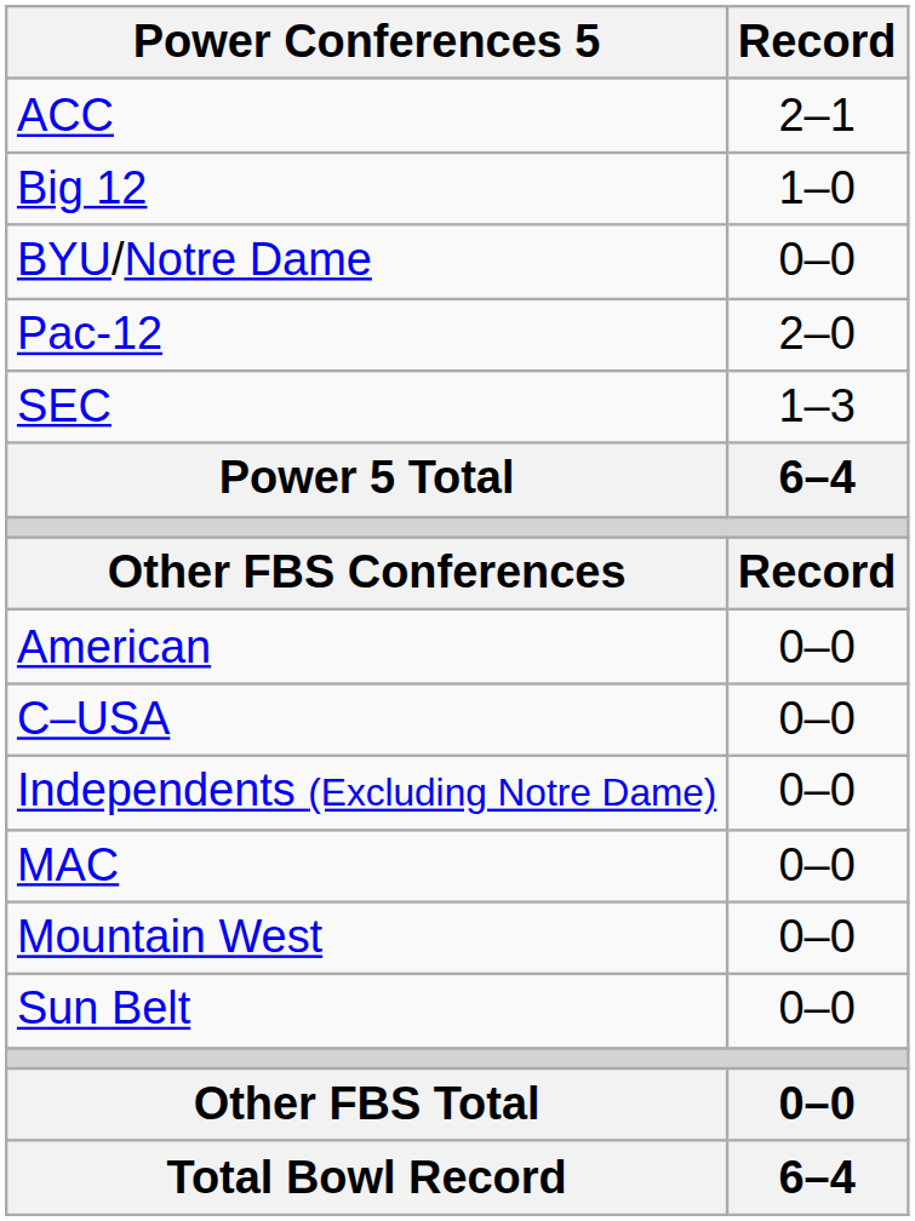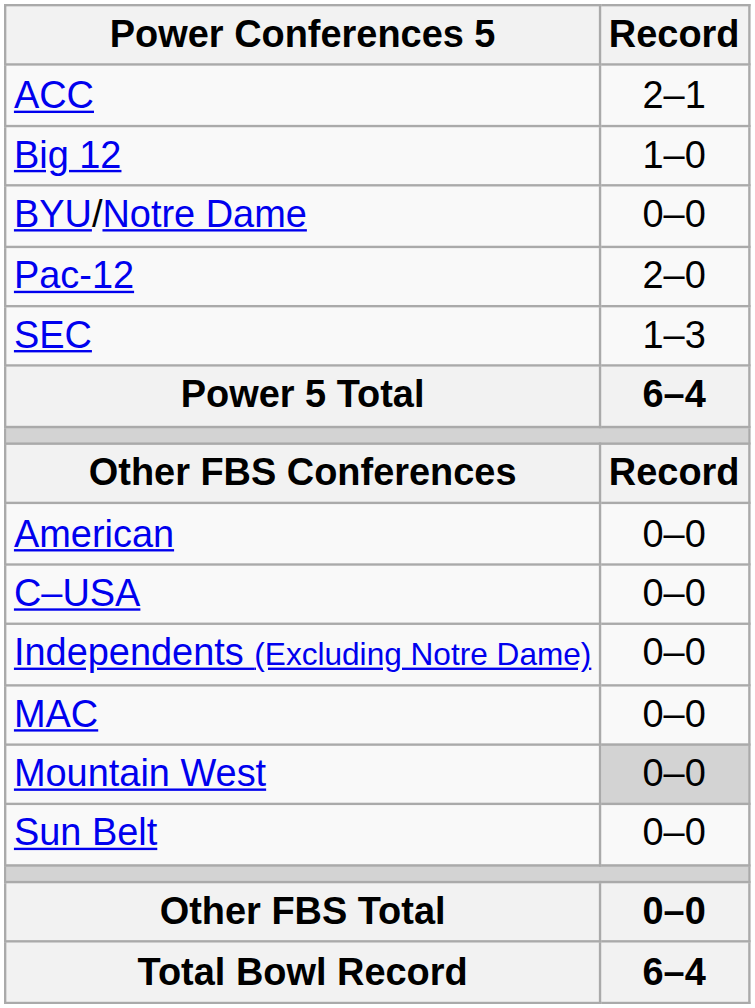Mountain West | Record: no background -> lightgrey background
